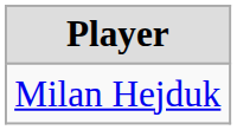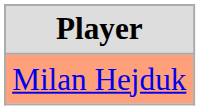row 2 | column 1: no background -> lightsalmon background
